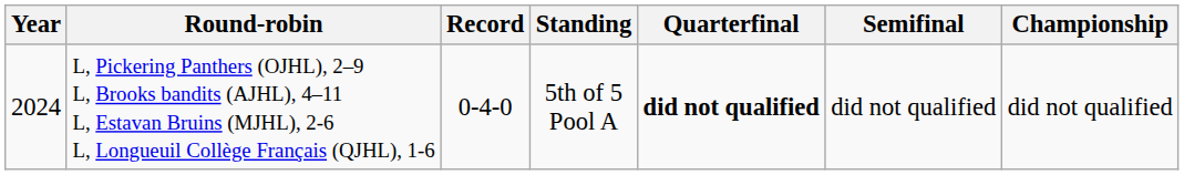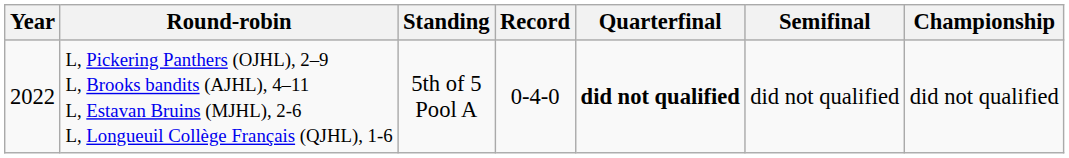columns swapped: Record <-> Standing
row 2 | Year: 2024 -> 2022
